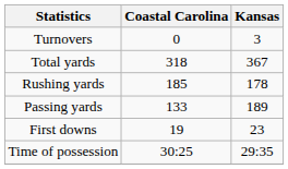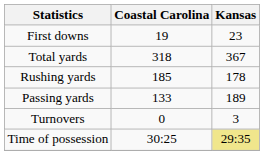rows swapped: First downs <-> Turnovers
Time of possession | Kansas: no background -> khaki background
